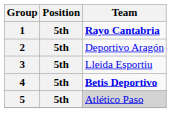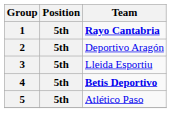5 | Team: lightgrey background -> no background
